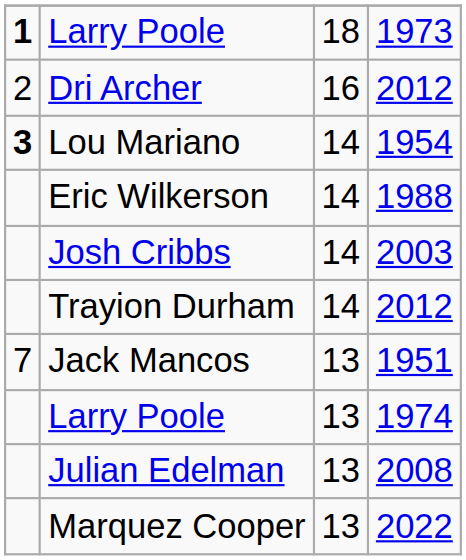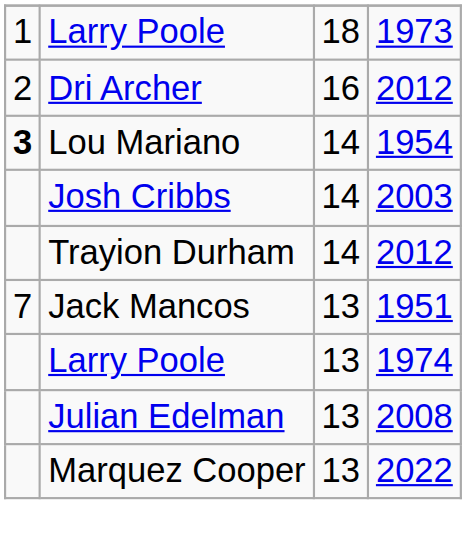Larry Poole / 1973 | column 1: bold -> normal
- row: Eric Wilkerson | 14 | 1988
